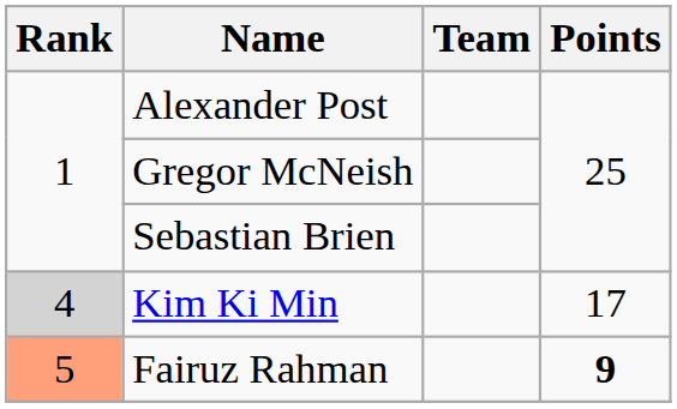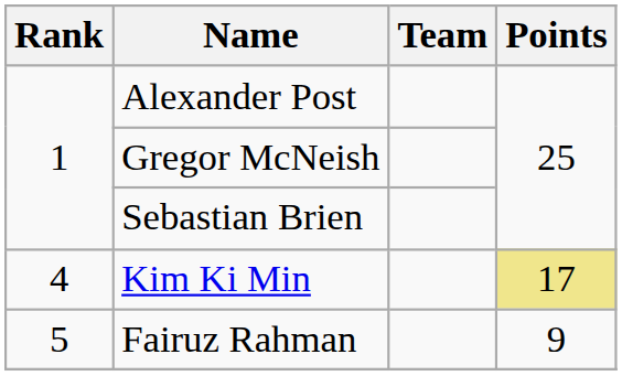Kim Ki Min | Rank: lightgrey background -> no background
Kim Ki Min | Points: no background -> khaki background
Fairuz Rahman | Rank: lightsalmon background -> no background
Fairuz Rahman | Points: bold -> normal
